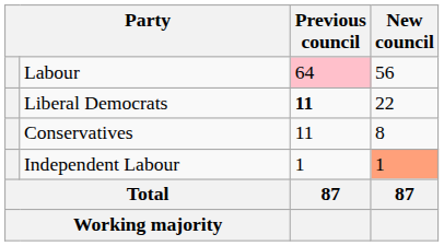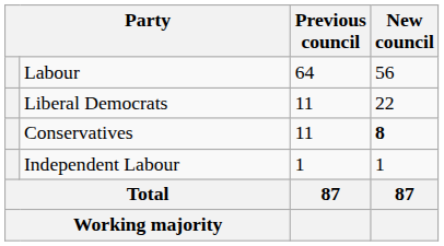Labour | Previous council: pink background -> no background
Liberal Democrats | Previous council: bold -> normal
Conservatives | New council: normal -> bold
Independent Labour | New council: lightsalmon background -> no background
